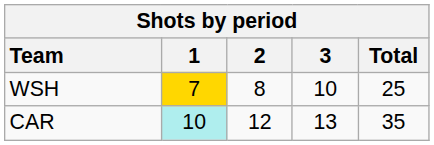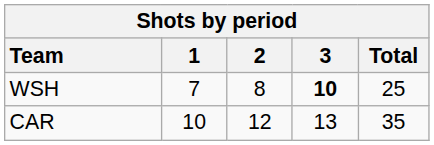WSH | 1: gold background -> no background
WSH | 3: normal -> bold
CAR | 1: paleturquoise background -> no background
